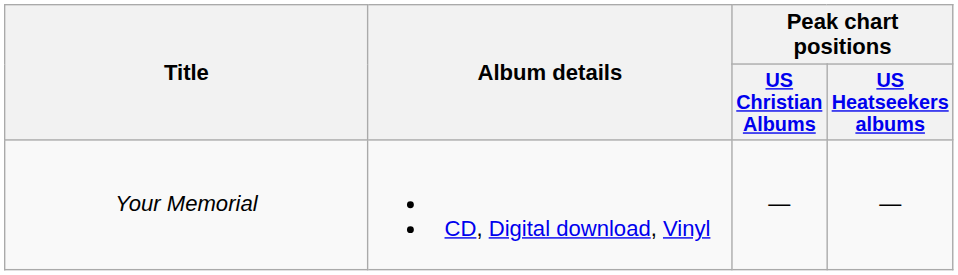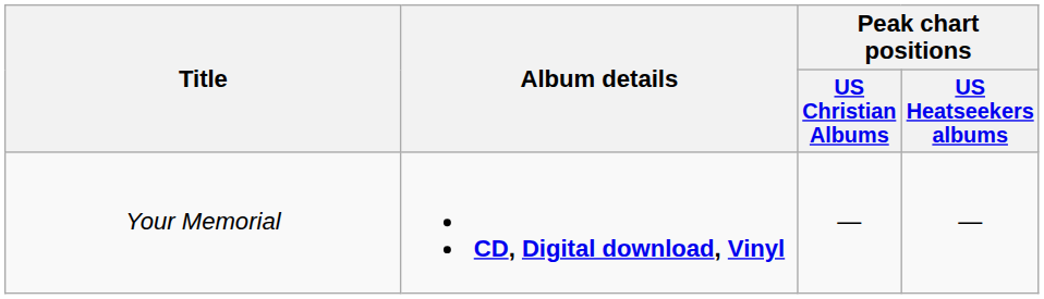Your Memorial | Album details: normal -> bold
